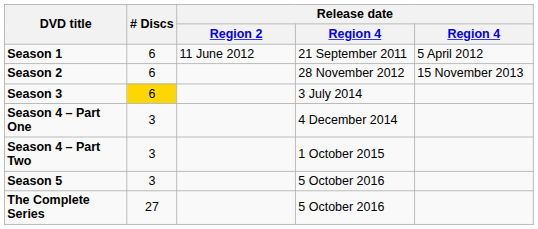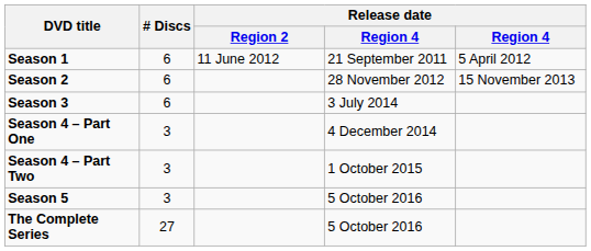Season 3 | # Discs: gold background -> no background
